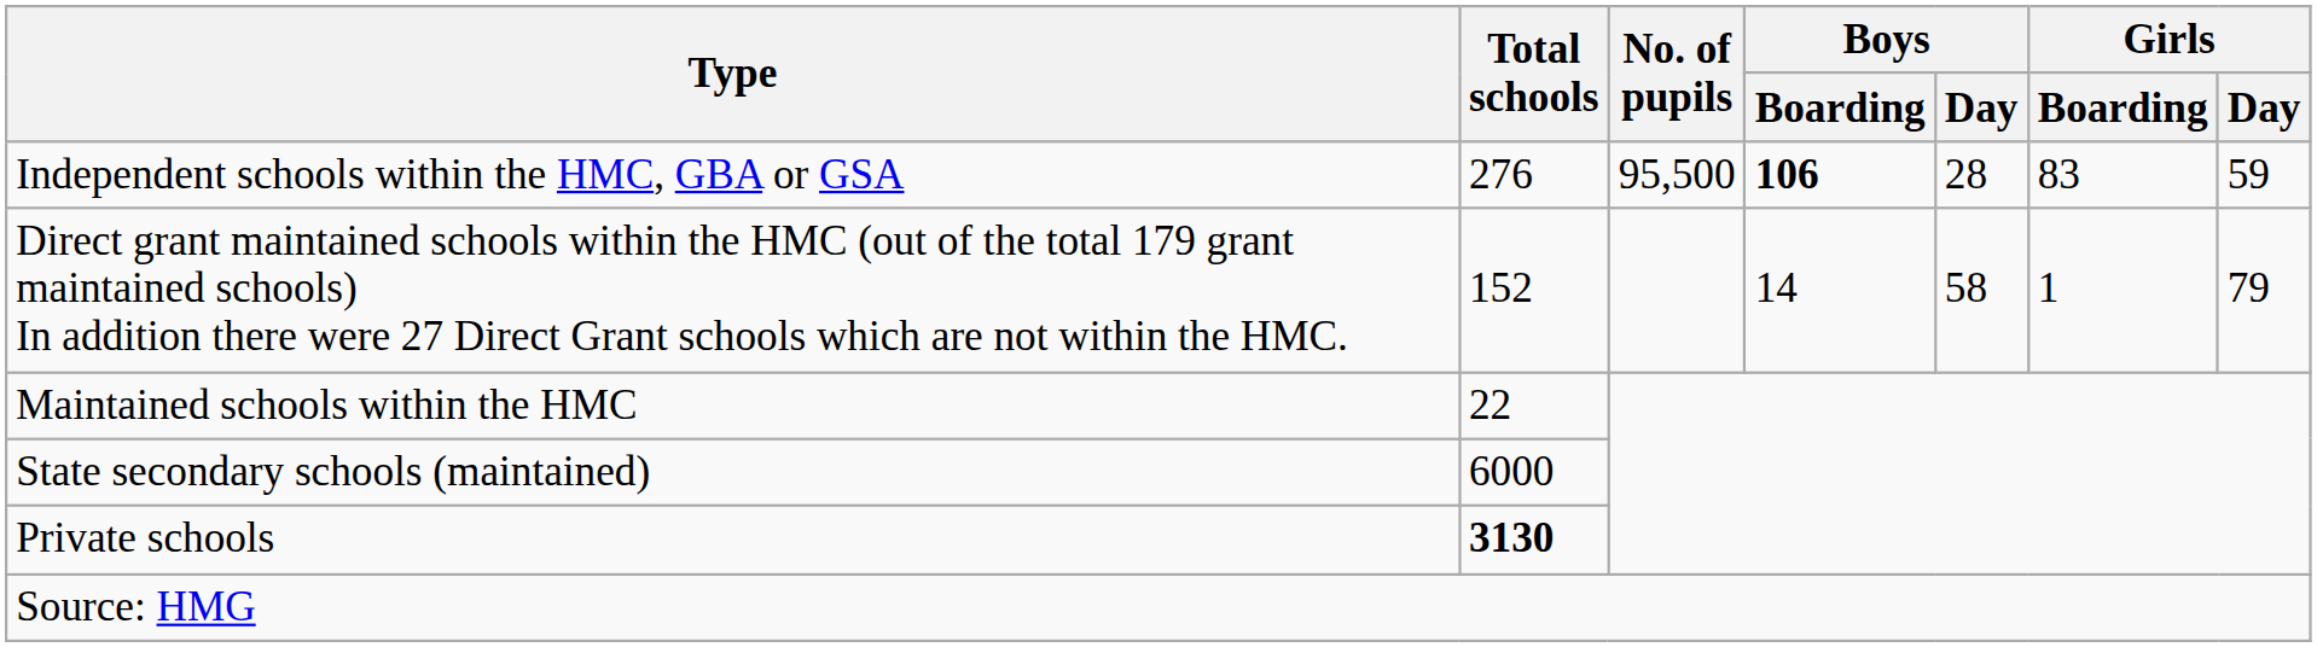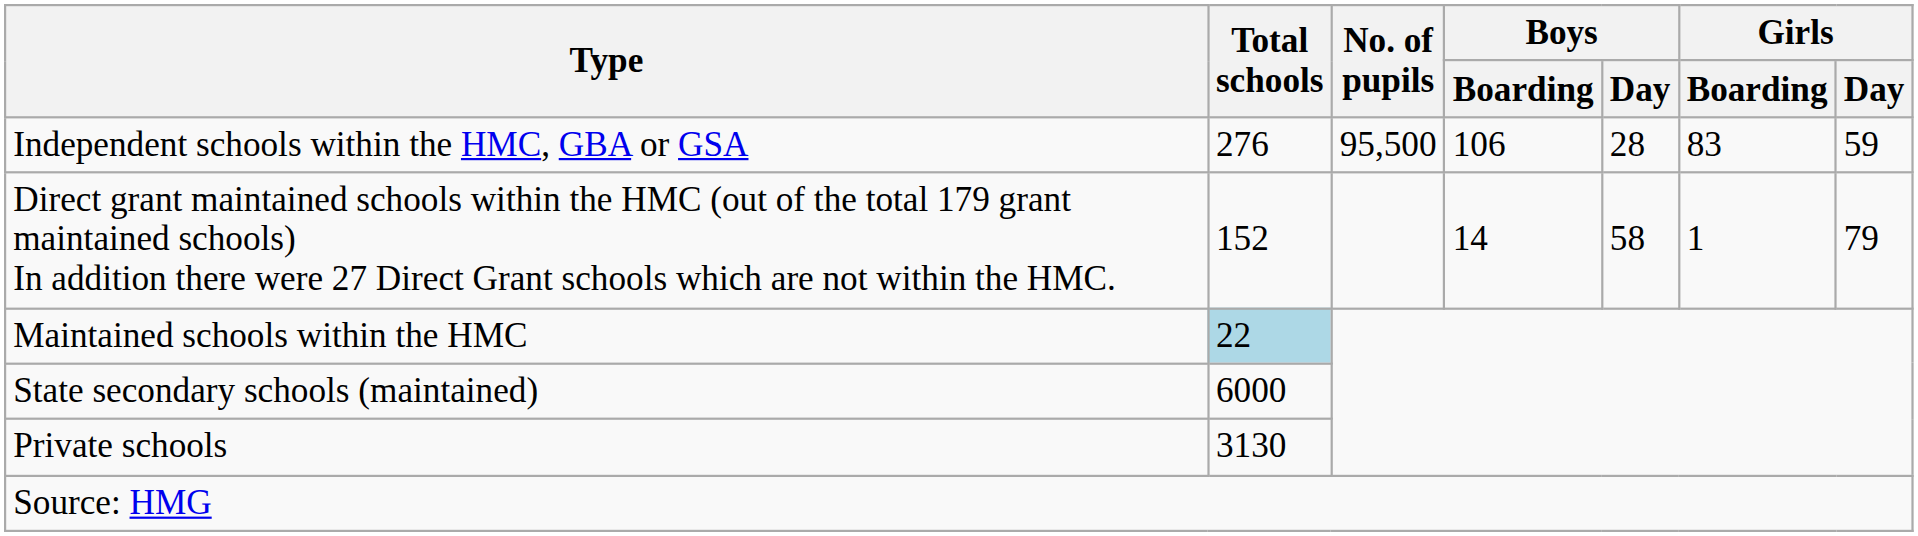Independent schools within the HMC, GBA or GSA | Boys / Boarding: bold -> normal
Maintained schools within the HMC | Total schools: no background -> lightblue background
Private schools | Total schools: bold -> normal
